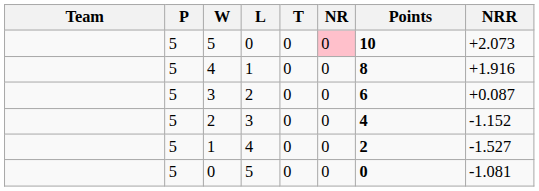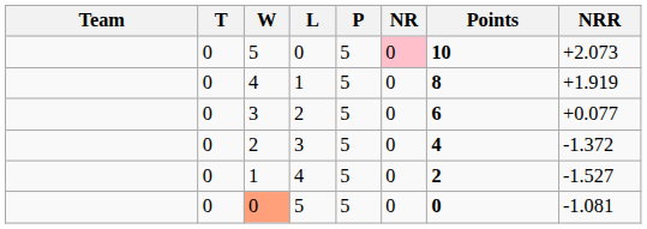columns swapped: P <-> T
row 3 | NRR: +1.916 -> +1.919
row 4 | NRR: +0.087 -> +0.077
row 5 | NRR: -1.152 -> -1.372
row 7 | W: no background -> lightsalmon background
